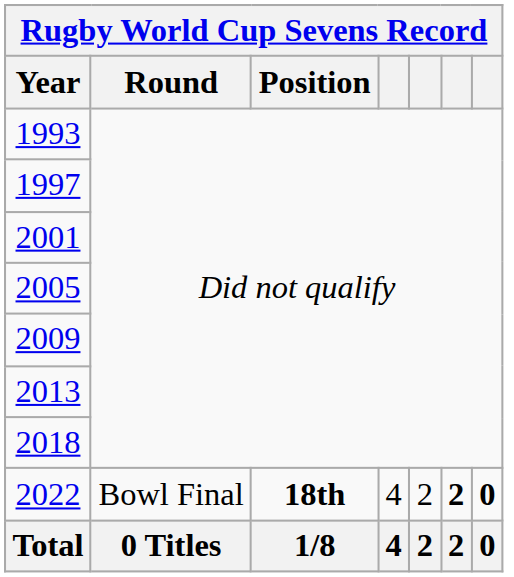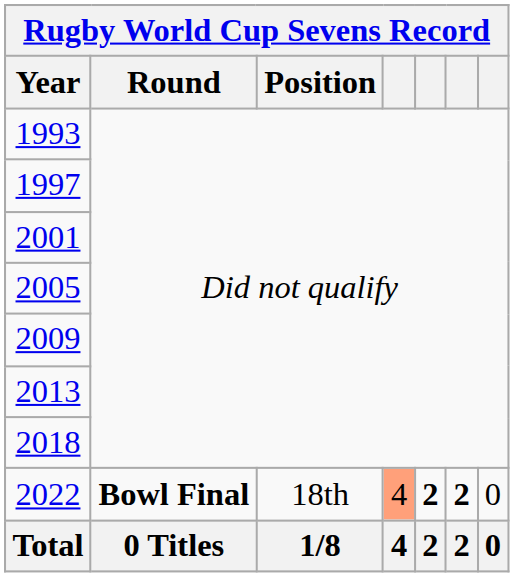2022 | Round: normal -> bold
2022 | Position: bold -> normal
2022 | column 4: no background -> lightsalmon background
2022 | column 5: normal -> bold
2022 | column 7: bold -> normal
